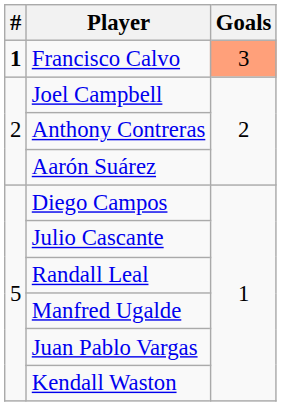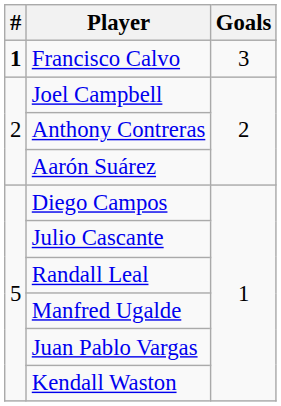Francisco Calvo | Goals: lightsalmon background -> no background
